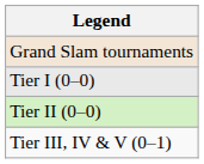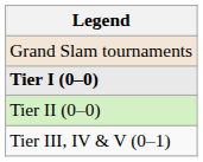row 3 | column 1: normal -> bold
